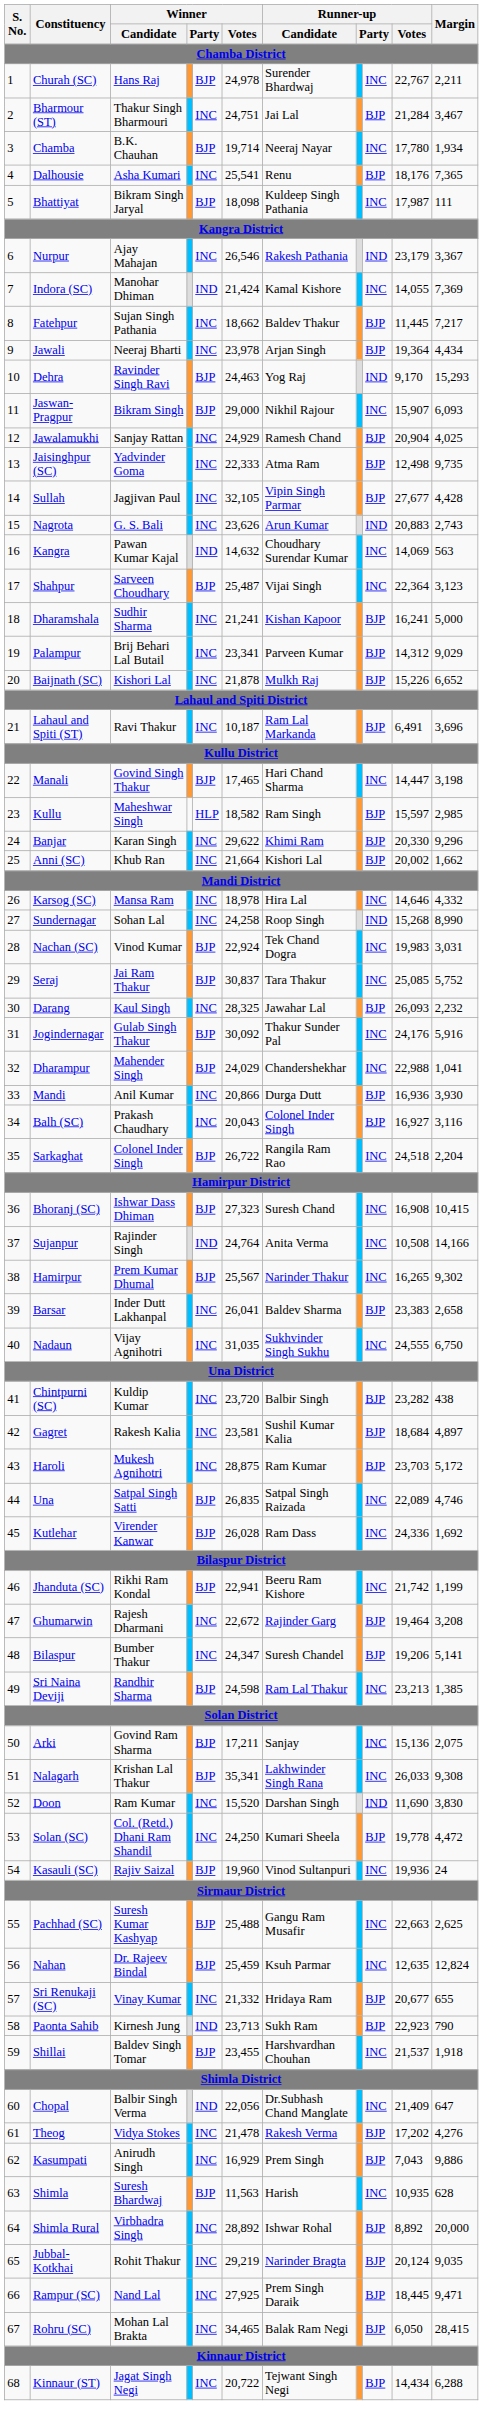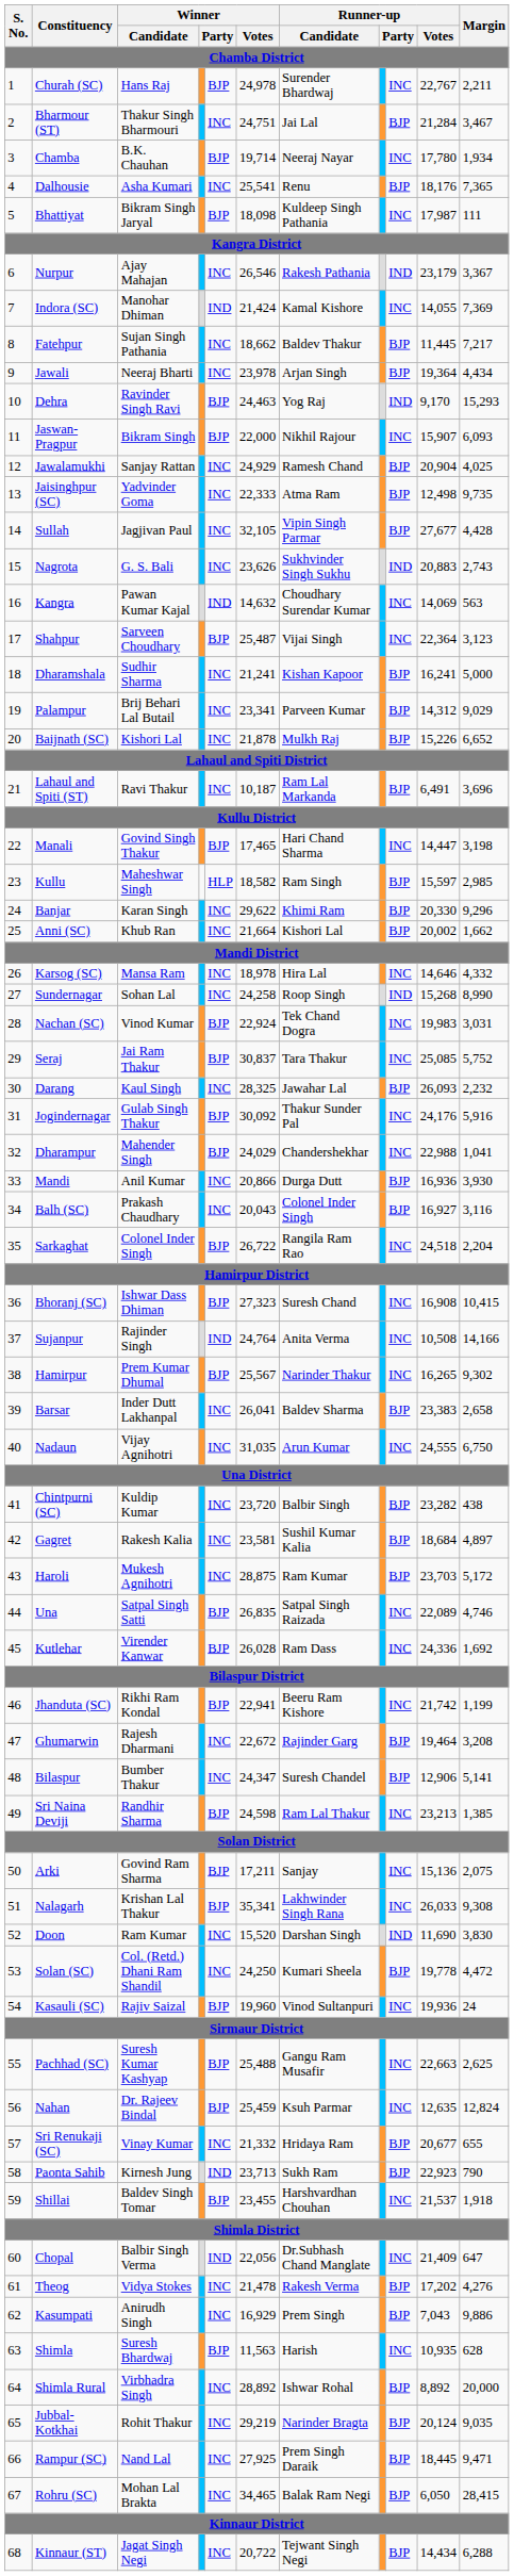Jaswan-Pragpur | Winner / Votes: 29,000 -> 22,000
Nagrota | Runner-up / Candidate: Arun Kumar -> Sukhvinder Singh Sukhu
Nadaun | Runner-up / Candidate: Sukhvinder Singh Sukhu -> Arun Kumar
Bilaspur | Runner-up / Votes: 19,206 -> 12,906
